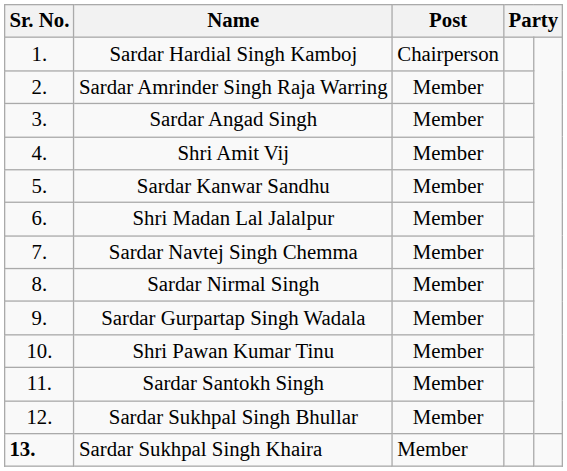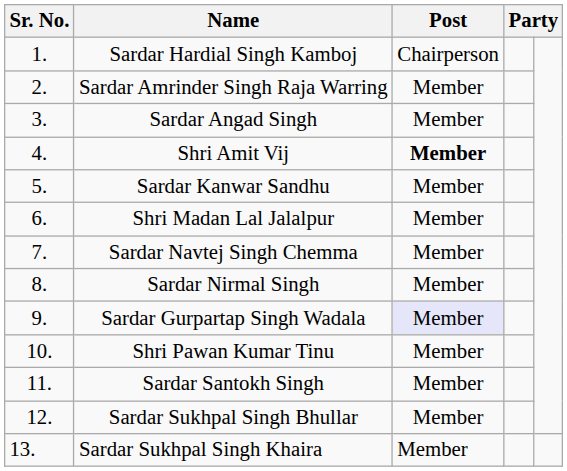Shri Amit Vij | Post: normal -> bold
Sardar Gurpartap Singh Wadala | Post: no background -> lavender background
Sardar Sukhpal Singh Khaira | Sr. No.: bold -> normal
